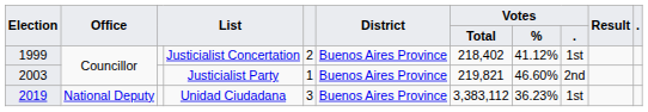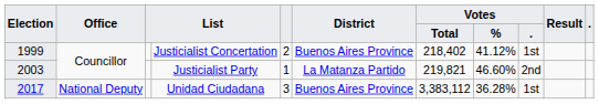Justicialist Party | District: Buenos Aires Province -> La Matanza Partido
Unidad Ciudadana | Election: 2019 -> 2017
Unidad Ciudadana | Votes / %: 36.23% -> 36.28%
